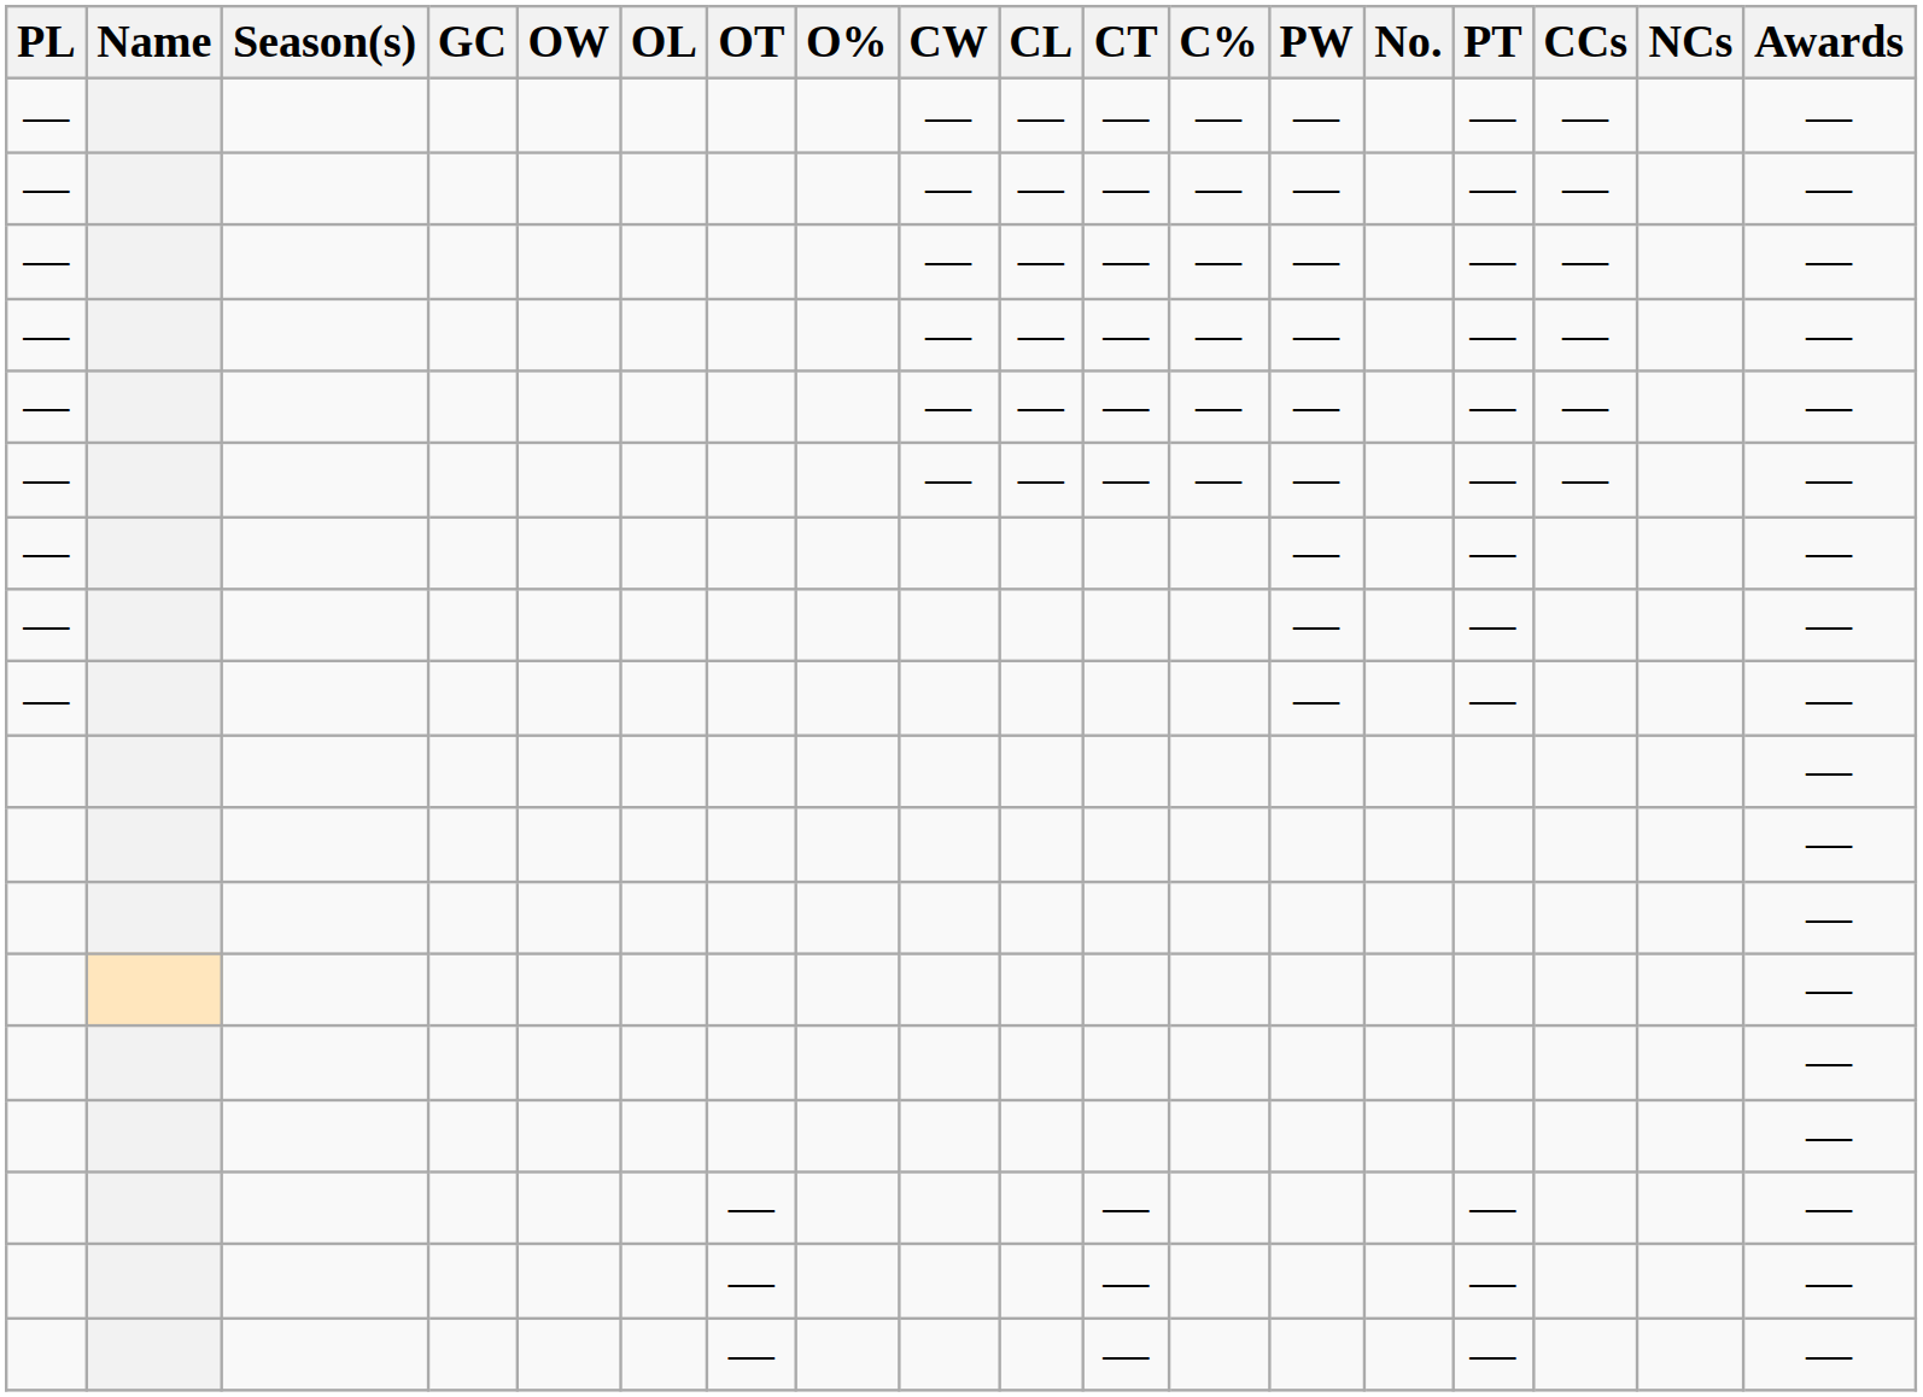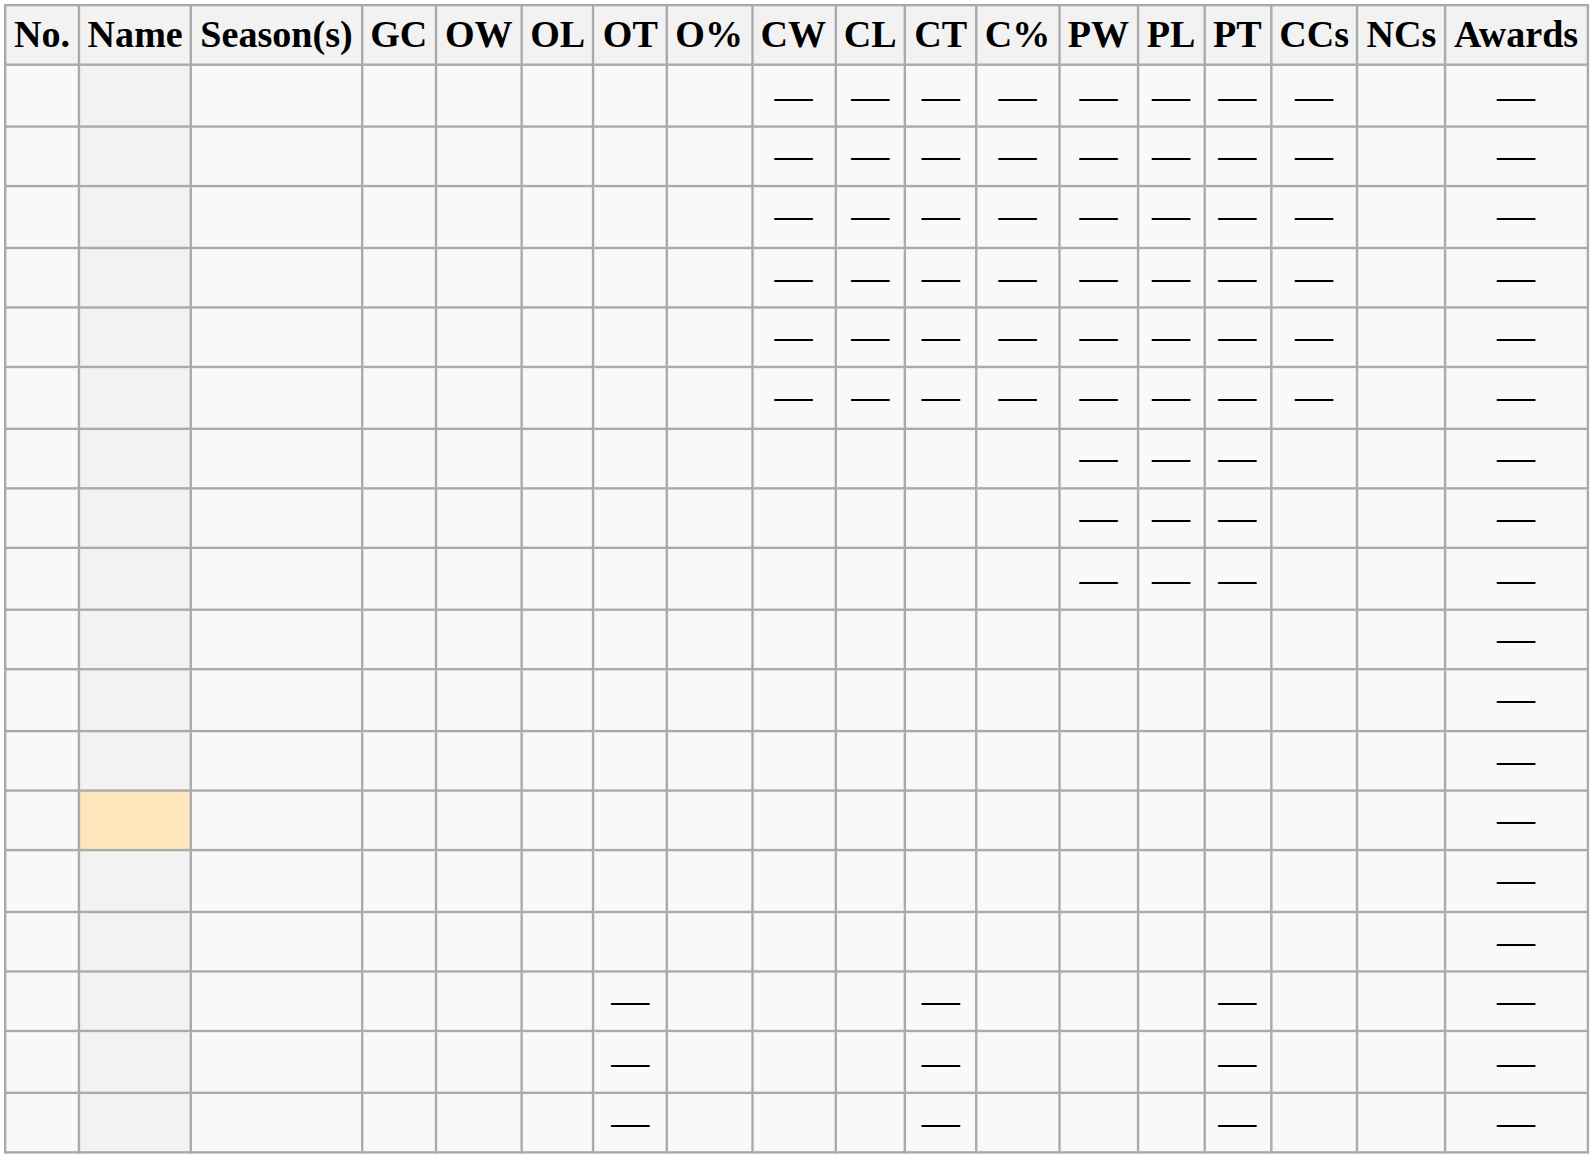columns swapped: No. <-> PL
